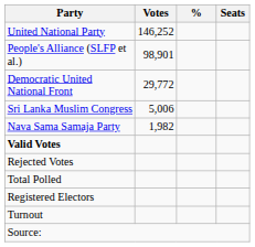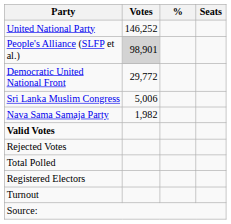People's Alliance (SLFP et al.) | Votes: no background -> lightgrey background
